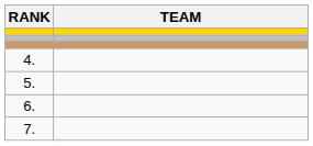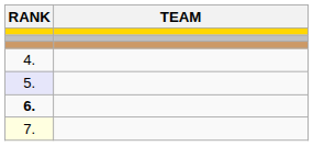row 6 | RANK: no background -> lavender background
row 7 | RANK: normal -> bold
row 8 | RANK: no background -> lightyellow background
